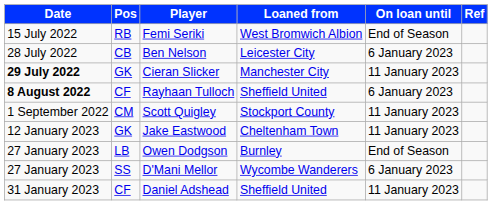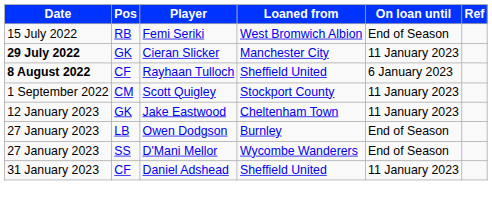- row: 28 July 2022 | CB | Ben Nelson | Leicester City | 6 January 2023
D'Mani Mellor | On loan until: 6 January 2023 -> End of Season
